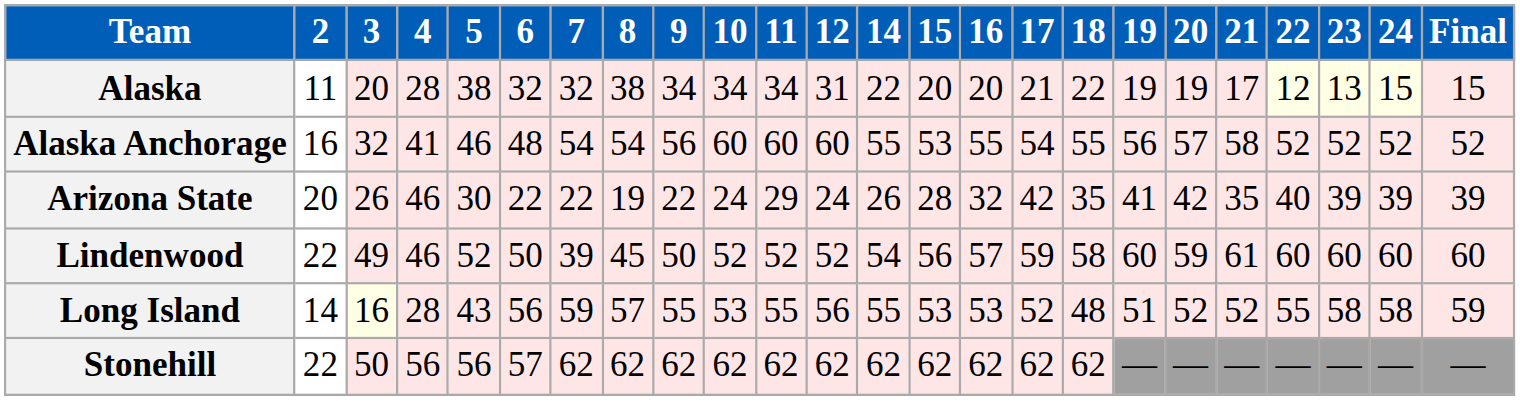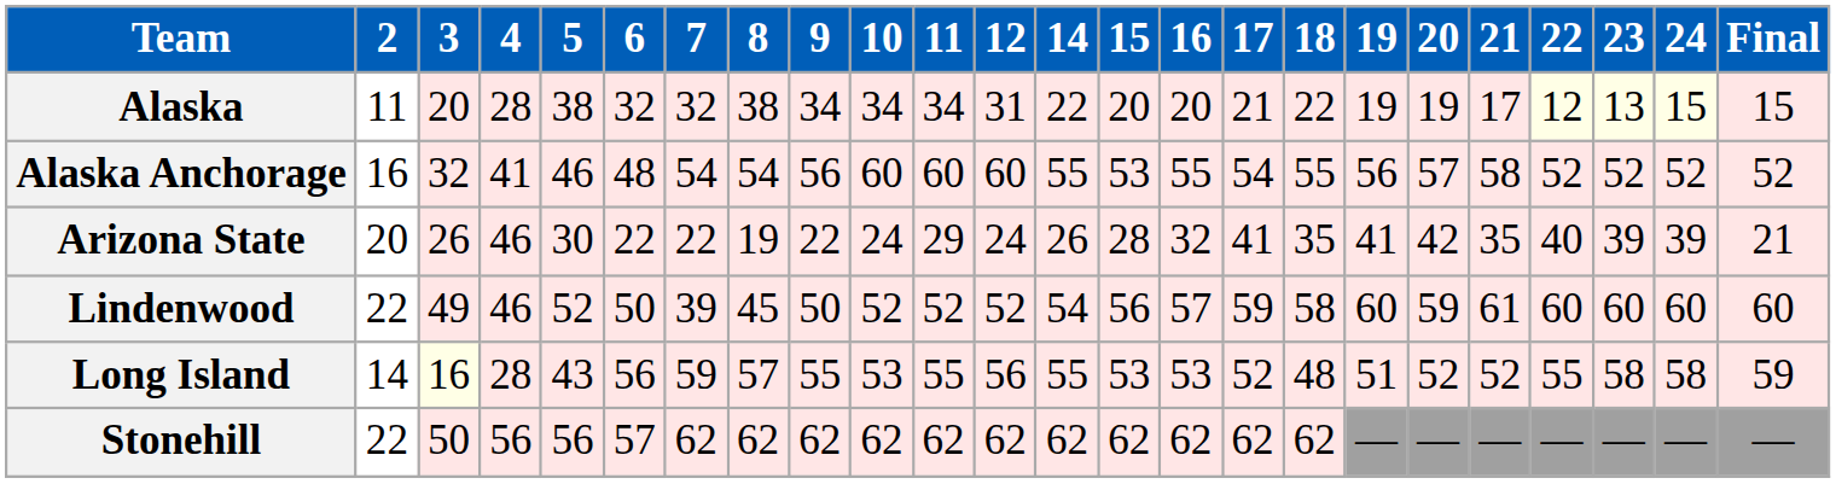Arizona State | 17: 42 -> 41
Arizona State | Final: 39 -> 21
